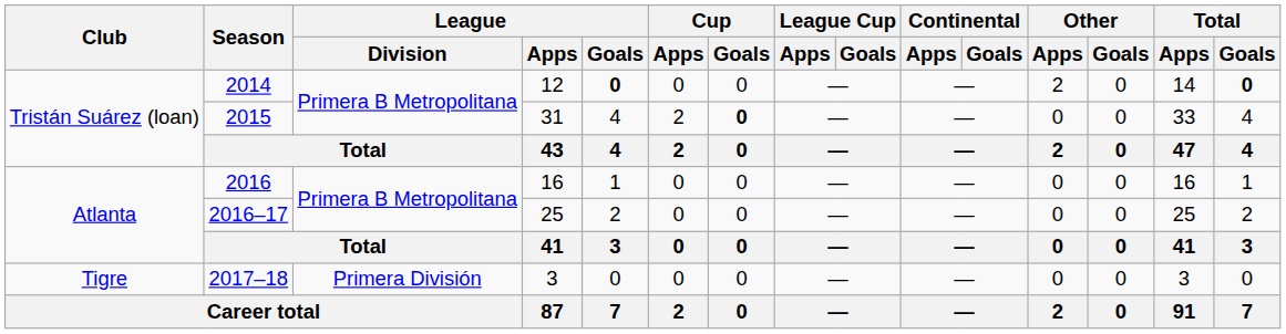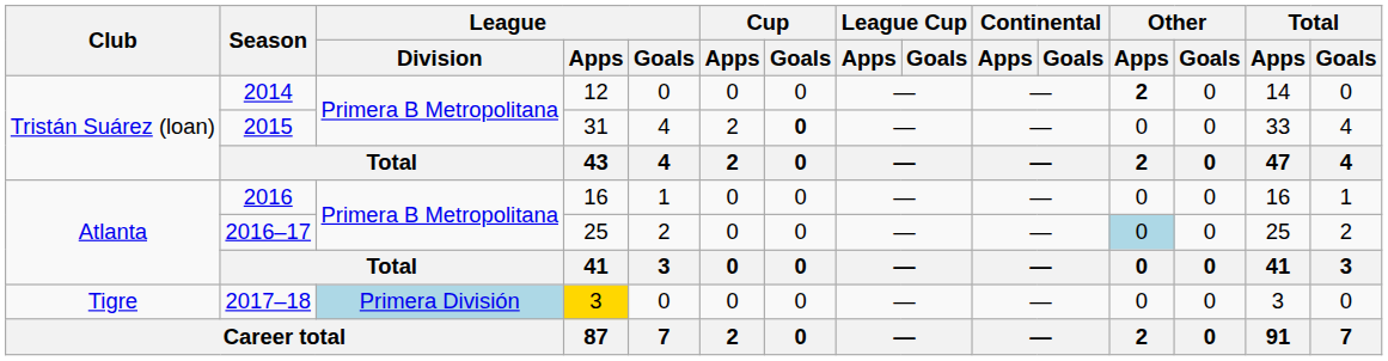2014 | League / Goals: bold -> normal
2014 | Other / Apps: normal -> bold
2014 | Total / Goals: bold -> normal
2016–17 | Other / Apps: no background -> lightblue background
2017–18 | League / Division: no background -> lightblue background
2017–18 | League / Apps: no background -> gold background
